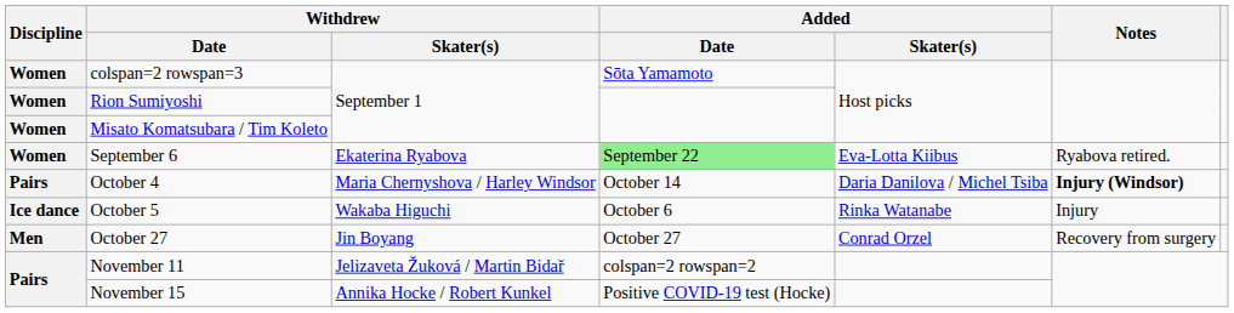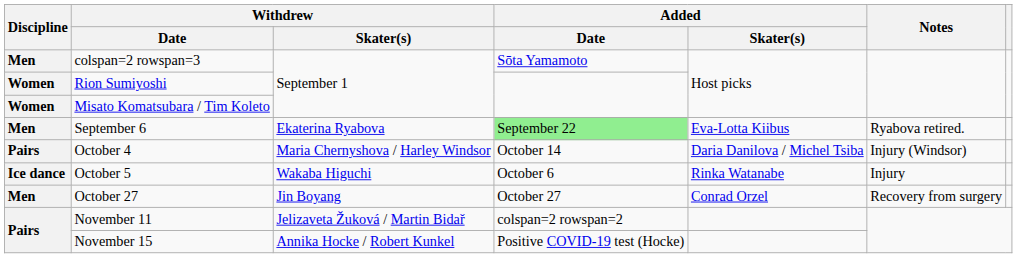colspan=2 rowspan=3 | Discipline: Women -> Men
September 6 | Discipline: Women -> Men
October 4 | Notes: bold -> normal
